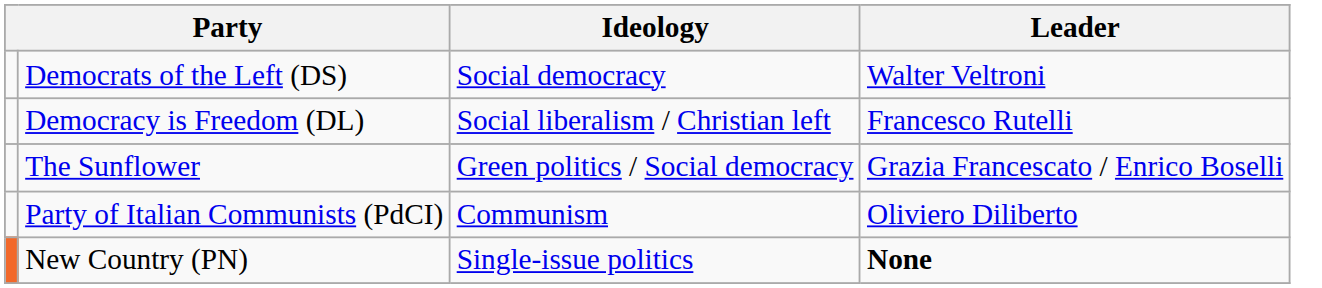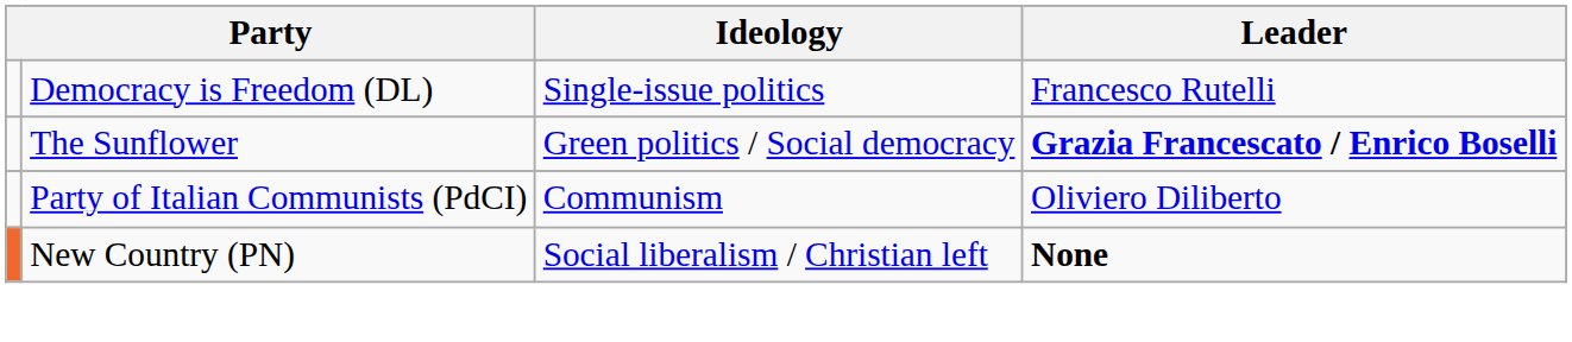- row: Democrats of the Left (DS) | Social democracy | Walter Veltroni
Democracy is Freedom (DL) | Ideology: Social liberalism / Christian left -> Single-issue politics
The Sunflower | Leader: normal -> bold
New Country (PN) | Ideology: Single-issue politics -> Social liberalism / Christian left
